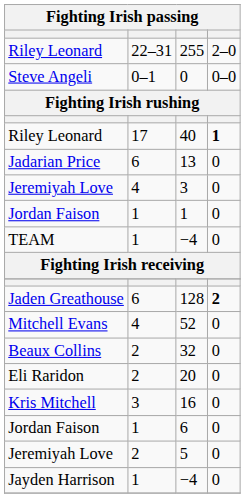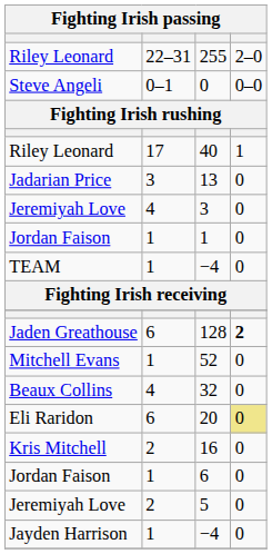40 | column 4: bold -> normal
13 | column 2: 6 -> 3
52 | column 2: 4 -> 1
32 | column 2: 2 -> 4
20 | column 2: 2 -> 6
20 | column 4: no background -> khaki background
16 | column 2: 3 -> 2
